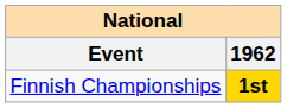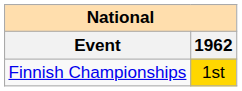Finnish Championships | 1962: bold -> normal
